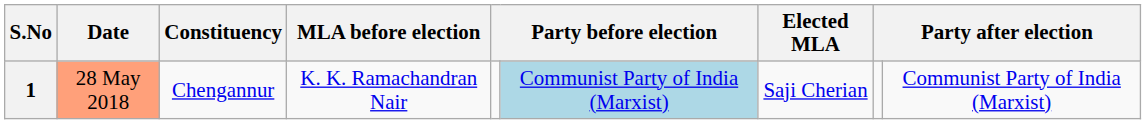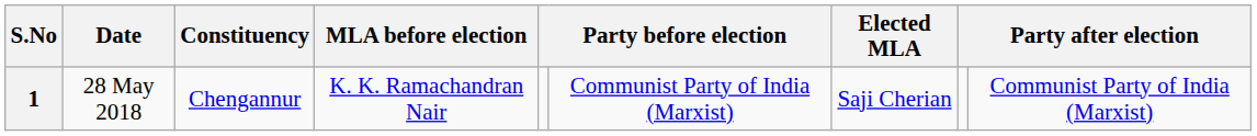1 | Date: lightsalmon background -> no background
1 | column 6: lightblue background -> no background
